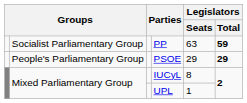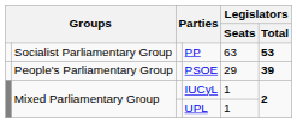PP | Legislators / Total: 59 -> 53
PSOE | Legislators / Total: 29 -> 39
IUCyL | Legislators / Seats: 8 -> 1
